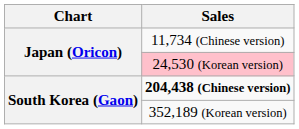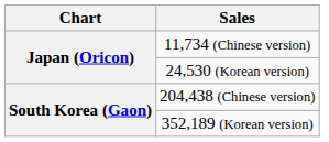24,530 (Korean version) | Sales: pink background -> no background
204,438 (Chinese version) | Sales: bold -> normal
